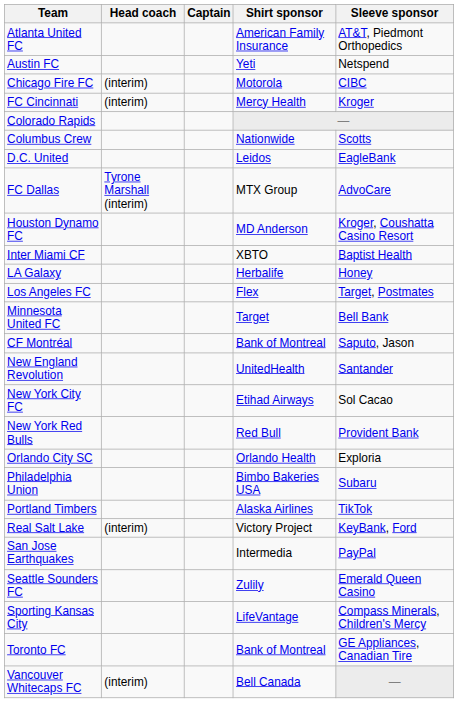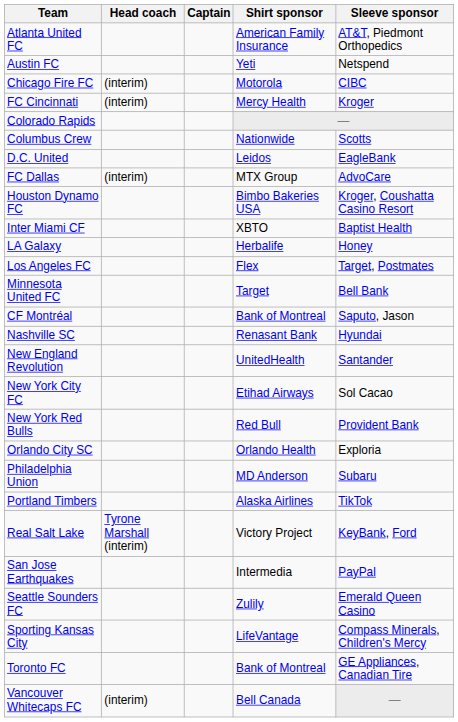FC Dallas | Head coach: Tyrone Marshall (interim) -> (interim)
Houston Dynamo FC | Shirt sponsor: MD Anderson -> Bimbo Bakeries USA
+ row: Nashville SC | Renasant Bank | Hyundai
Philadelphia Union | Shirt sponsor: Bimbo Bakeries USA -> MD Anderson
Real Salt Lake | Head coach: (interim) -> Tyrone Marshall (interim)
